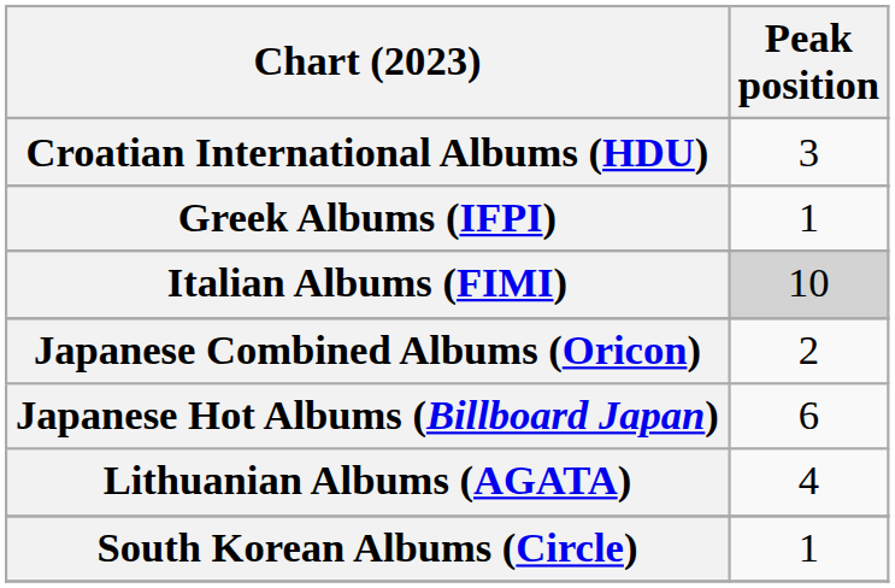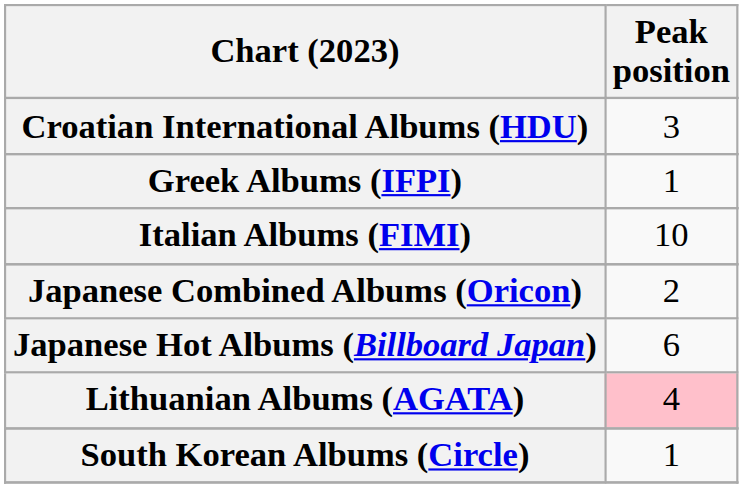Italian Albums (FIMI) | Peak position: lightgrey background -> no background
Lithuanian Albums (AGATA) | Peak position: no background -> pink background
